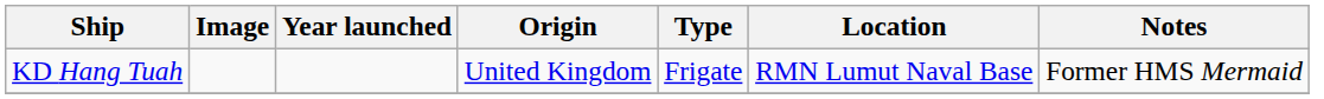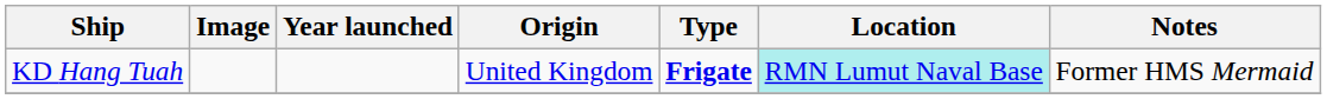KD Hang Tuah | Type: normal -> bold
KD Hang Tuah | Location: no background -> paleturquoise background
